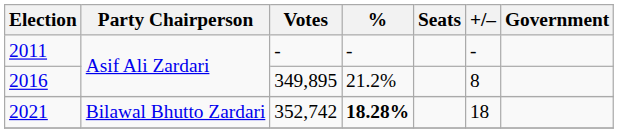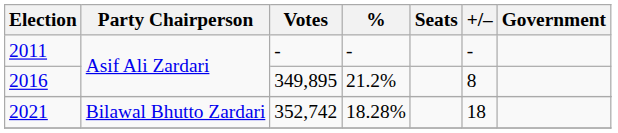2021 | %: bold -> normal
